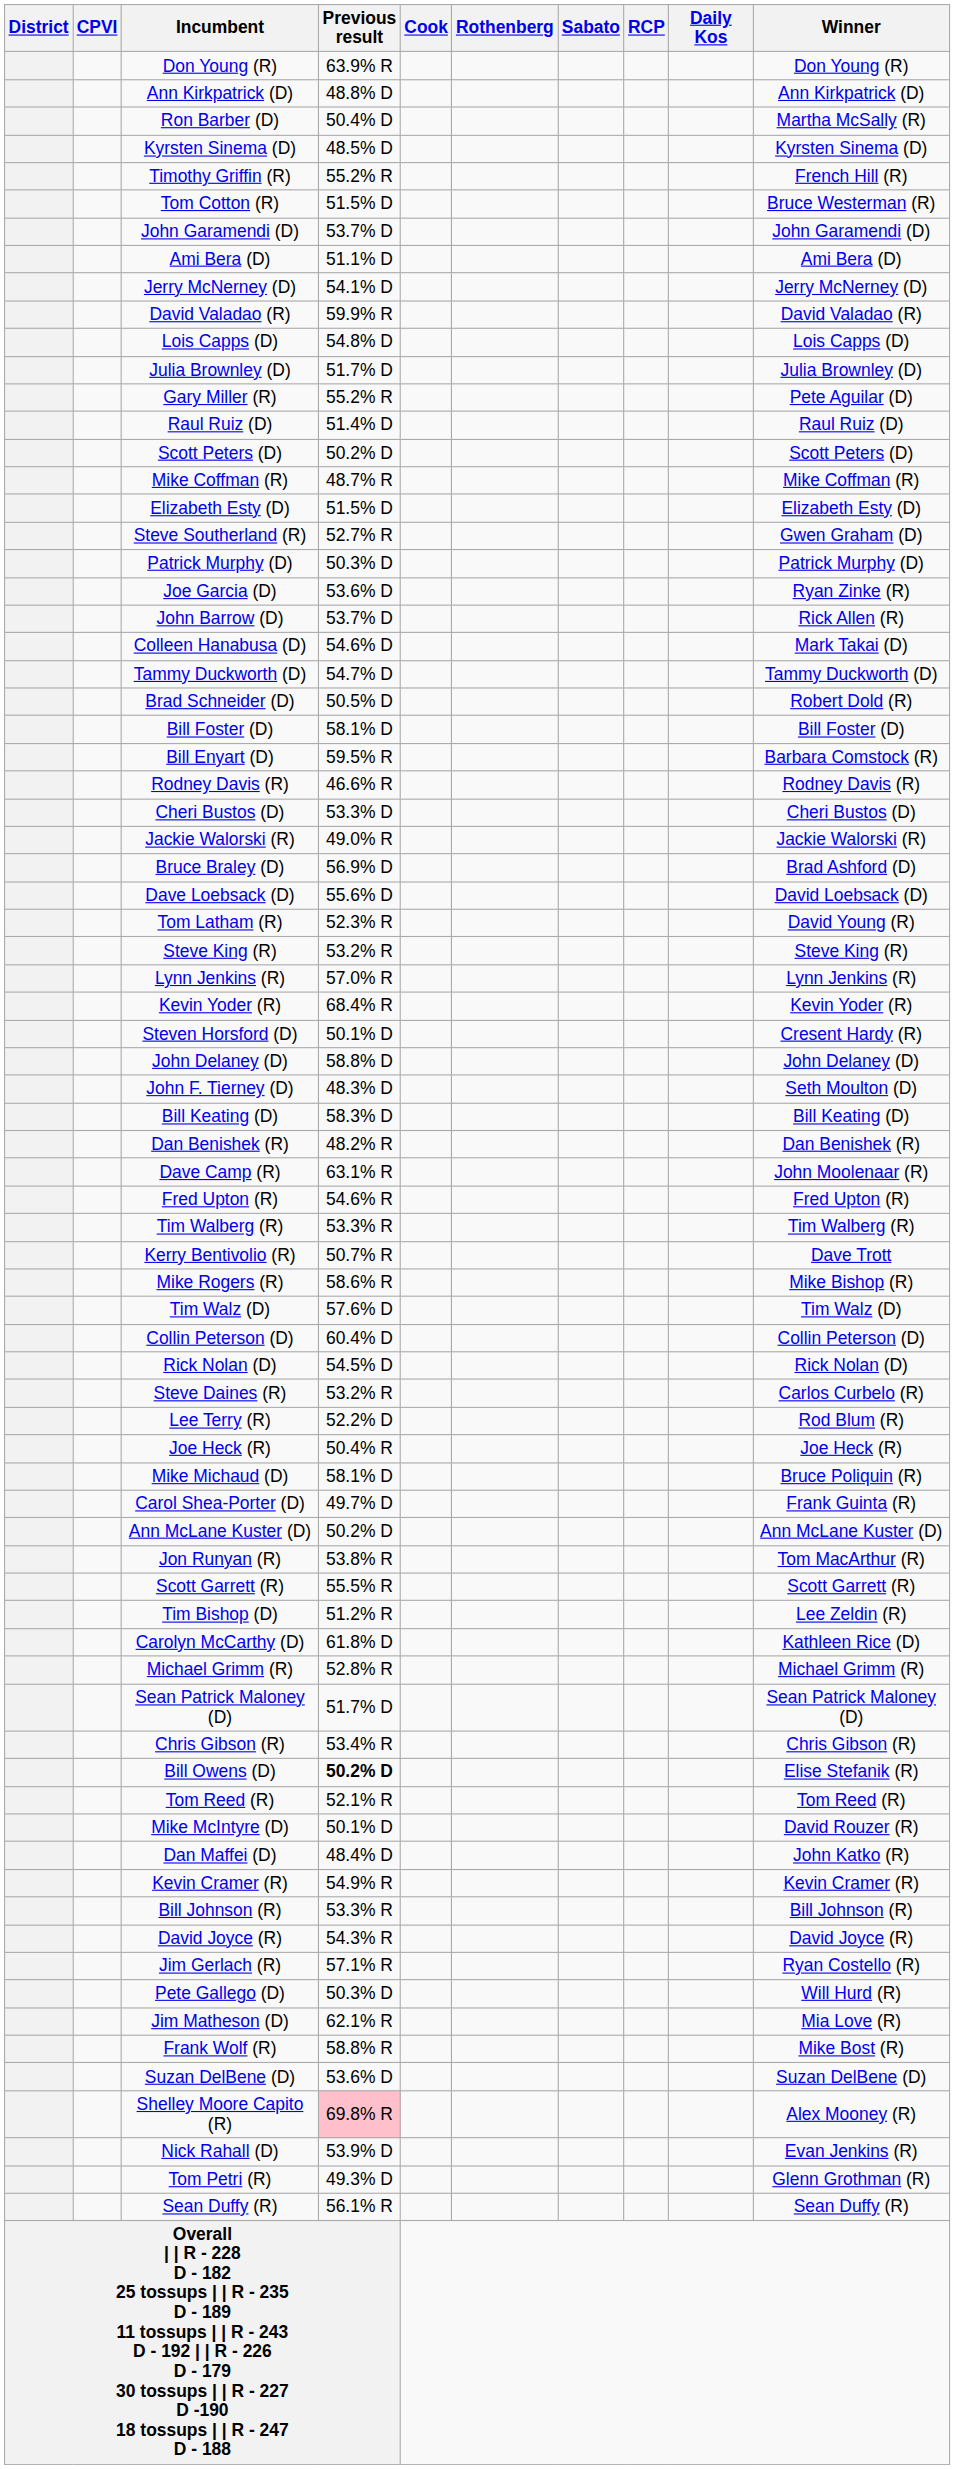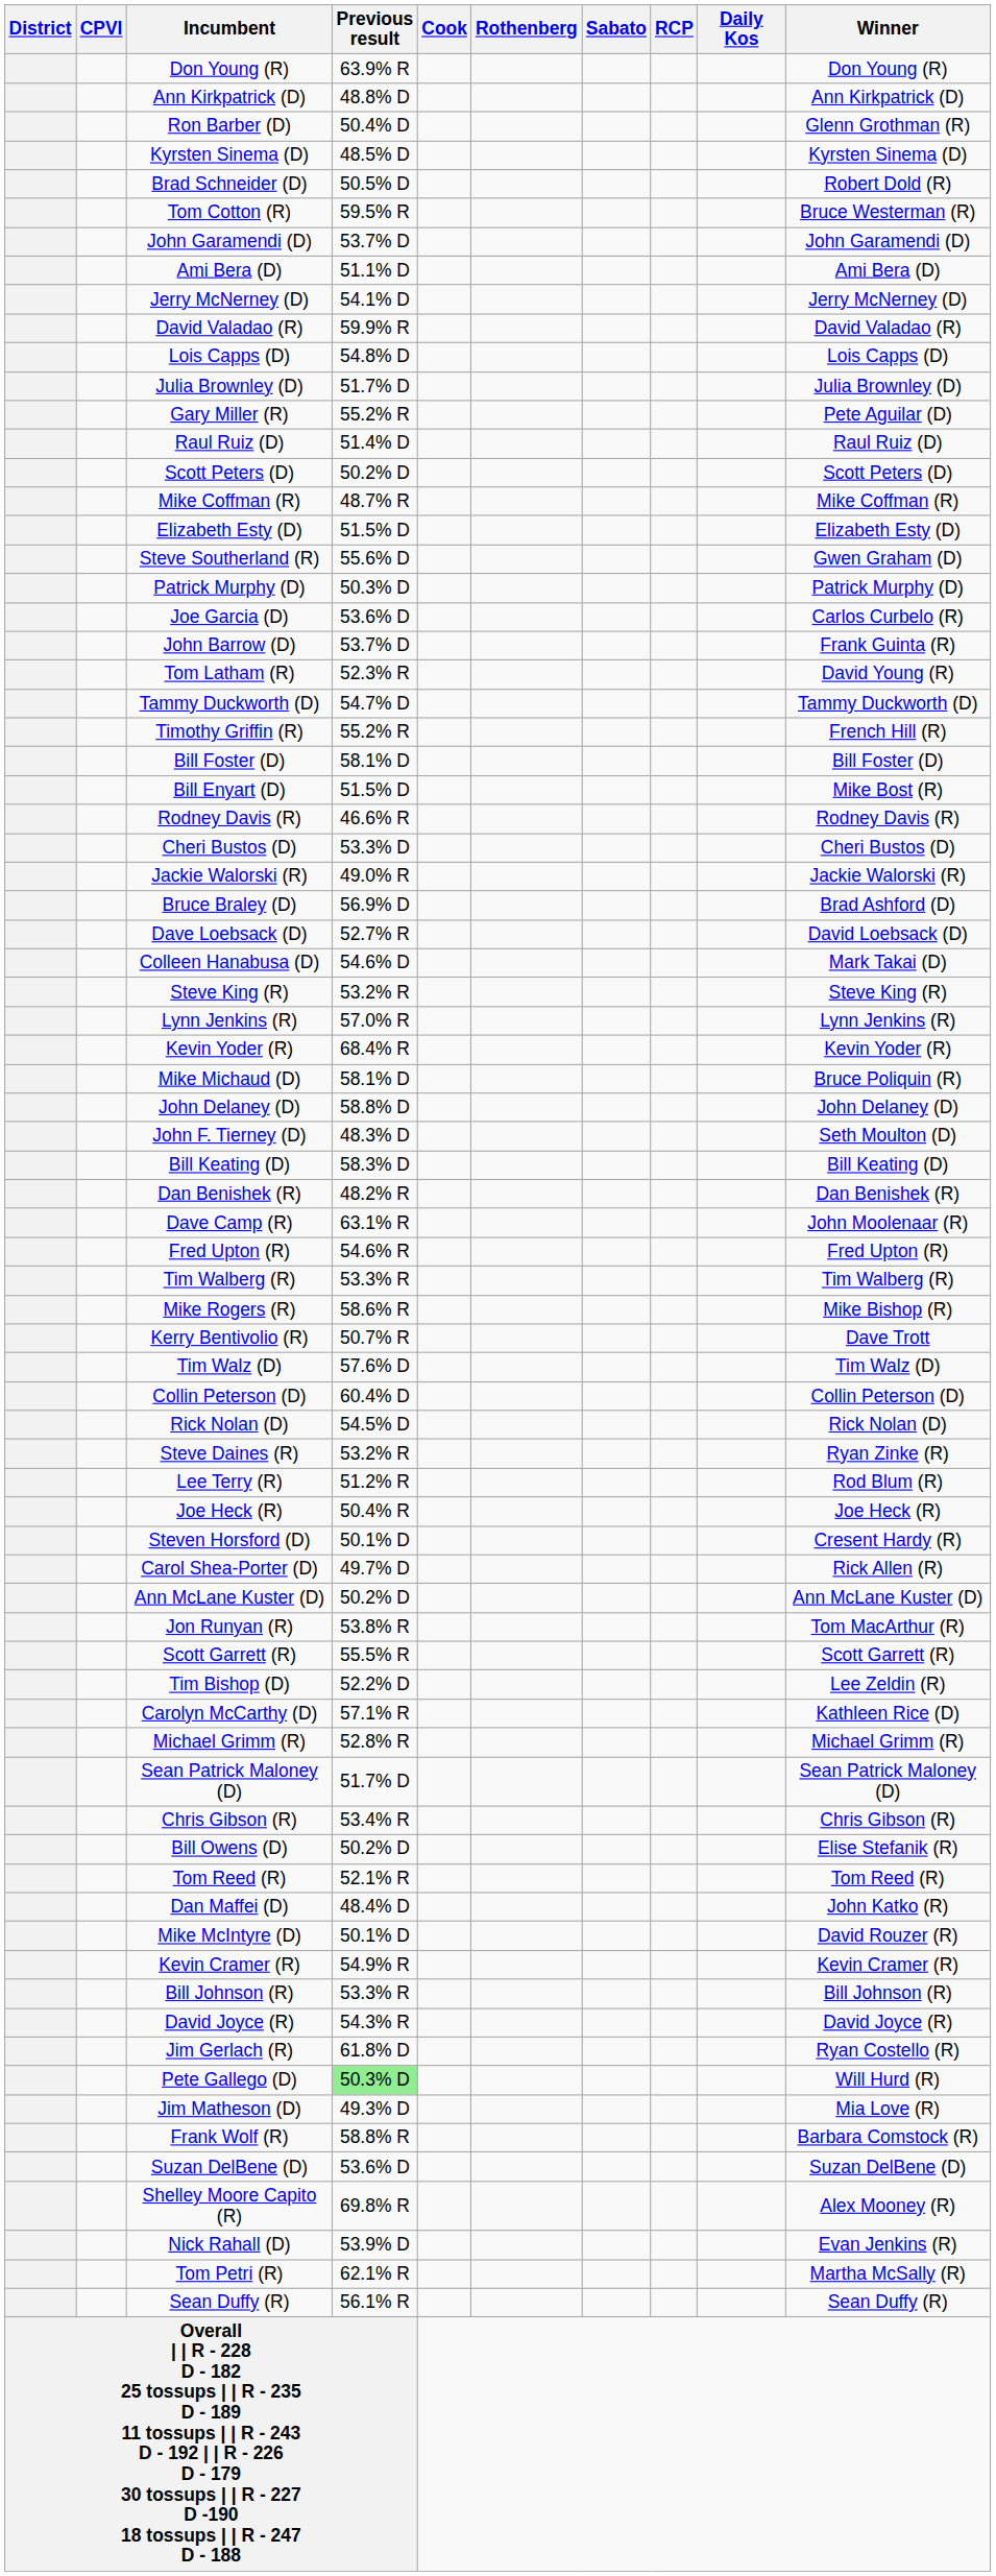Ron Barber (D) | Winner: Martha McSally (R) -> Glenn Grothman (R)
rows swapped: Timothy Griffin (R) <-> Brad Schneider (D)
Tom Cotton (R) | Previous result: 51.5% D -> 59.5% R
Steve Southerland (R) | Previous result: 52.7% R -> 55.6% D
Joe Garcia (D) | Winner: Ryan Zinke (R) -> Carlos Curbelo (R)
John Barrow (D) | Winner: Rick Allen (R) -> Frank Guinta (R)
rows swapped: Colleen Hanabusa (D) <-> Tom Latham (R)
Bill Enyart (D) | Previous result: 59.5% R -> 51.5% D
Bill Enyart (D) | Winner: Barbara Comstock (R) -> Mike Bost (R)
Dave Loebsack (D) | Previous result: 55.6% D -> 52.7% R
rows swapped: Mike Michaud (D) <-> Steven Horsford (D)
rows swapped: Mike Rogers (R) <-> Kerry Bentivolio (R)
Steve Daines (R) | Winner: Carlos Curbelo (R) -> Ryan Zinke (R)
Lee Terry (R) | Previous result: 52.2% D -> 51.2% R
Carol Shea-Porter (D) | Winner: Frank Guinta (R) -> Rick Allen (R)
Tim Bishop (D) | Previous result: 51.2% R -> 52.2% D
Carolyn McCarthy (D) | Previous result: 61.8% D -> 57.1% R
Bill Owens (D) | Previous result: bold -> normal
rows swapped: Dan Maffei (D) <-> Mike McIntyre (D)
Jim Gerlach (R) | Previous result: 57.1% R -> 61.8% D
Pete Gallego (D) | Previous result: no background -> lightgreen background
Jim Matheson (D) | Previous result: 62.1% R -> 49.3% D
Frank Wolf (R) | Winner: Mike Bost (R) -> Barbara Comstock (R)
Shelley Moore Capito (R) | Previous result: pink background -> no background
Tom Petri (R) | Previous result: 49.3% D -> 62.1% R
Tom Petri (R) | Winner: Glenn Grothman (R) -> Martha McSally (R)
